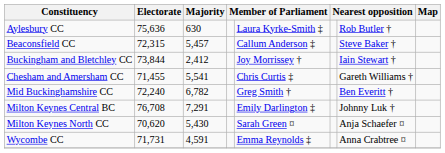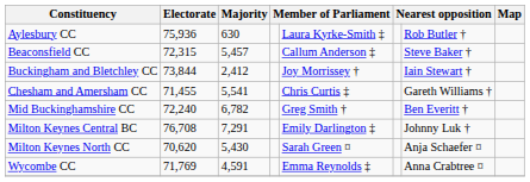Aylesbury CC | Electorate: 75,636 -> 75,936
Wycombe CC | Electorate: 71,731 -> 71,769
